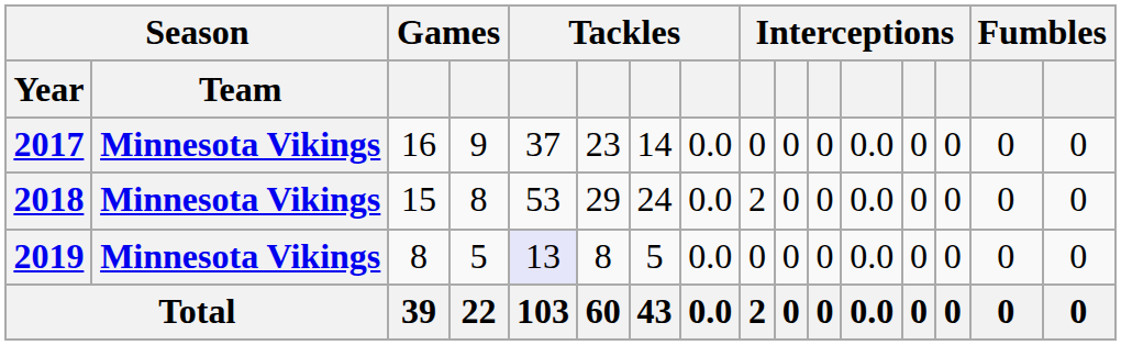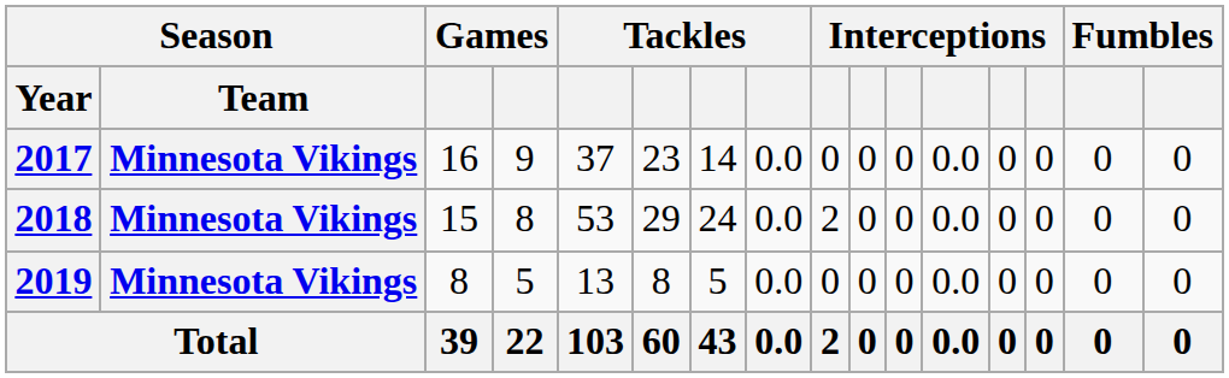2019 | column 5: lavender background -> no background
